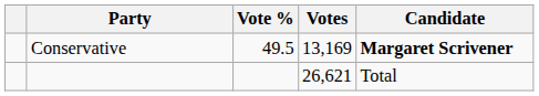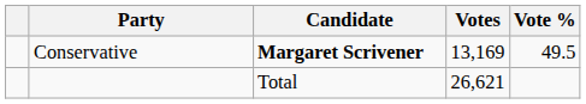columns swapped: Candidate <-> Vote %
